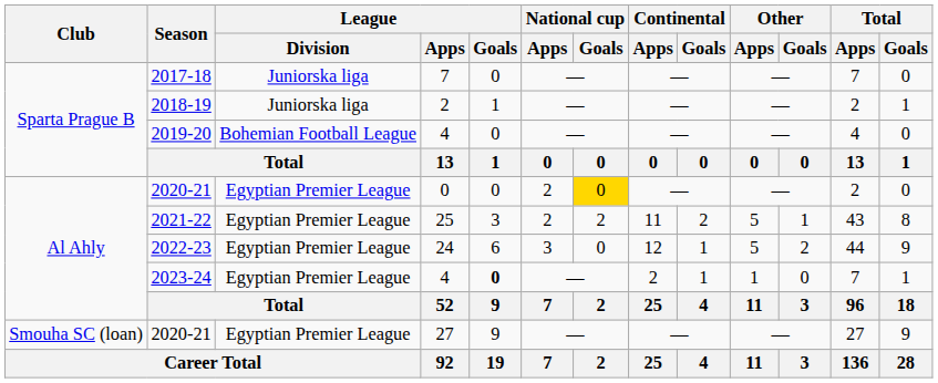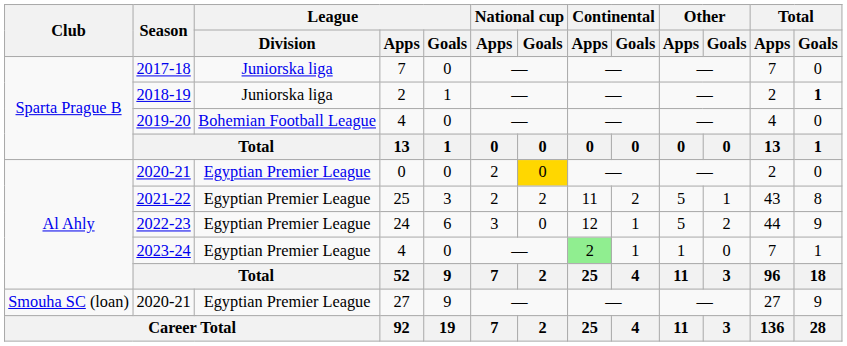2018-19 | Total / Goals: normal -> bold
2023-24 | League / Goals: bold -> normal
2023-24 | Continental / Apps: no background -> lightgreen background
